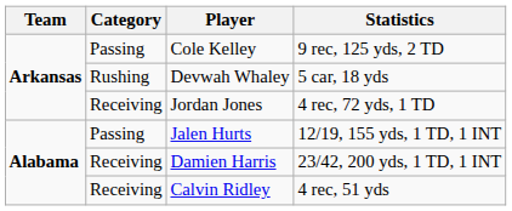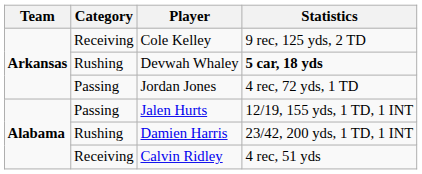Cole Kelley | Category: Passing -> Receiving
Devwah Whaley | Statistics: normal -> bold
Jordan Jones | Category: Receiving -> Passing
Damien Harris | Category: Receiving -> Rushing
